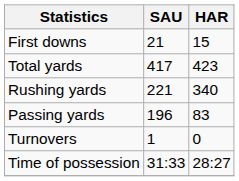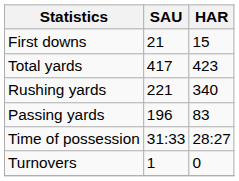rows swapped: Turnovers <-> Time of possession
